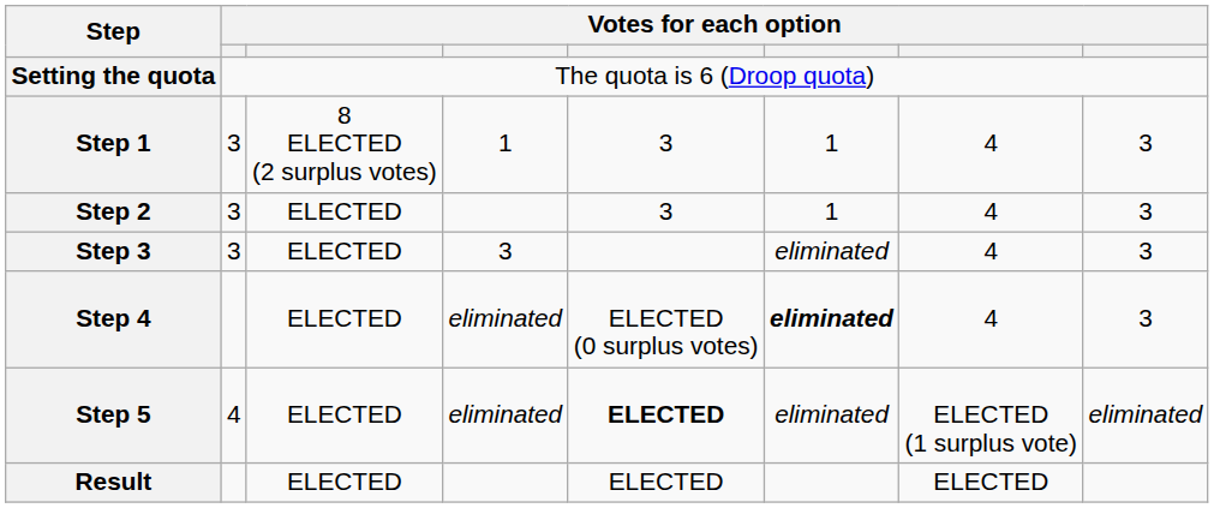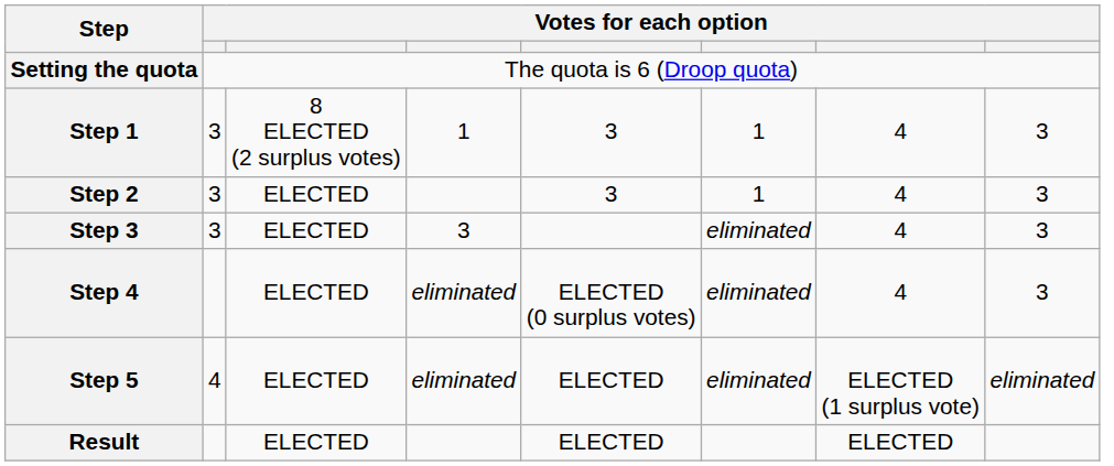Step 4 | column 6: bold -> normal
Step 5 | column 5: bold -> normal
